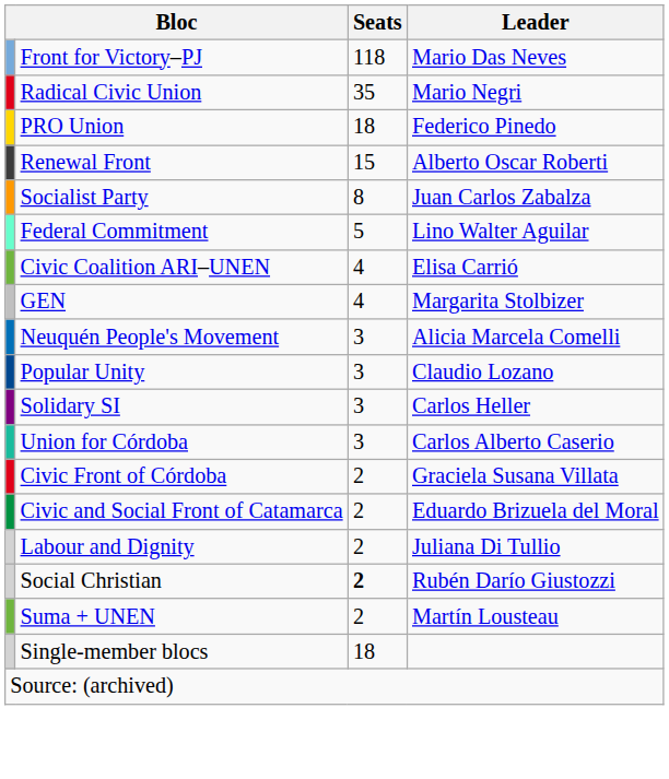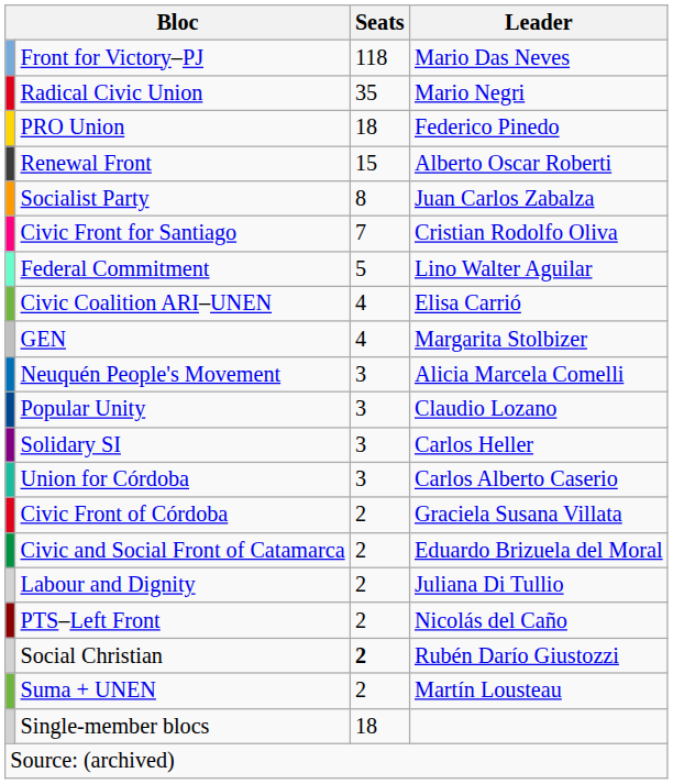+ row: Civic Front for Santiago | 7 | Cristian Rodolfo Oliva
+ row: PTS–Left Front | 2 | Nicolás del Caño
